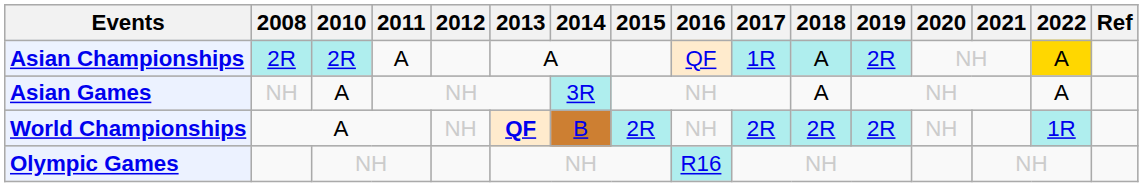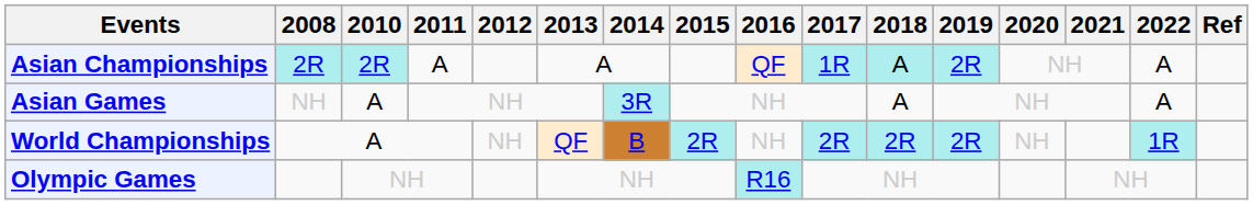Asian Championships | 2022: gold background -> no background
World Championships | 2013: bold -> normal
